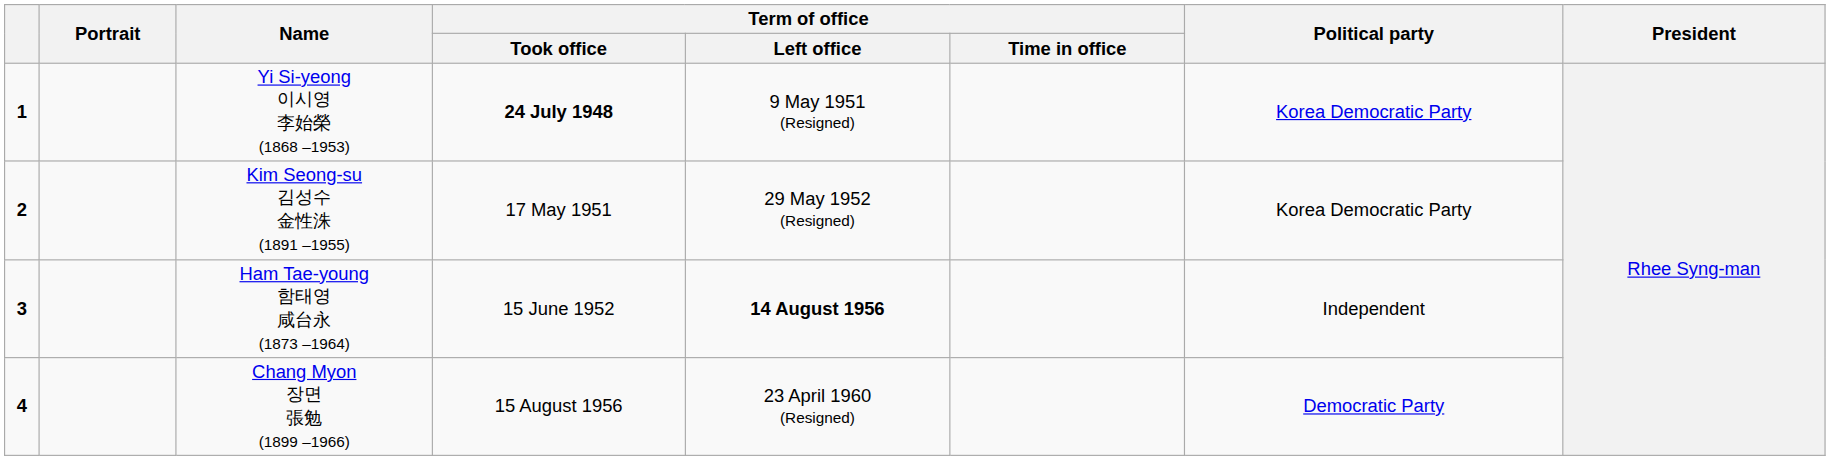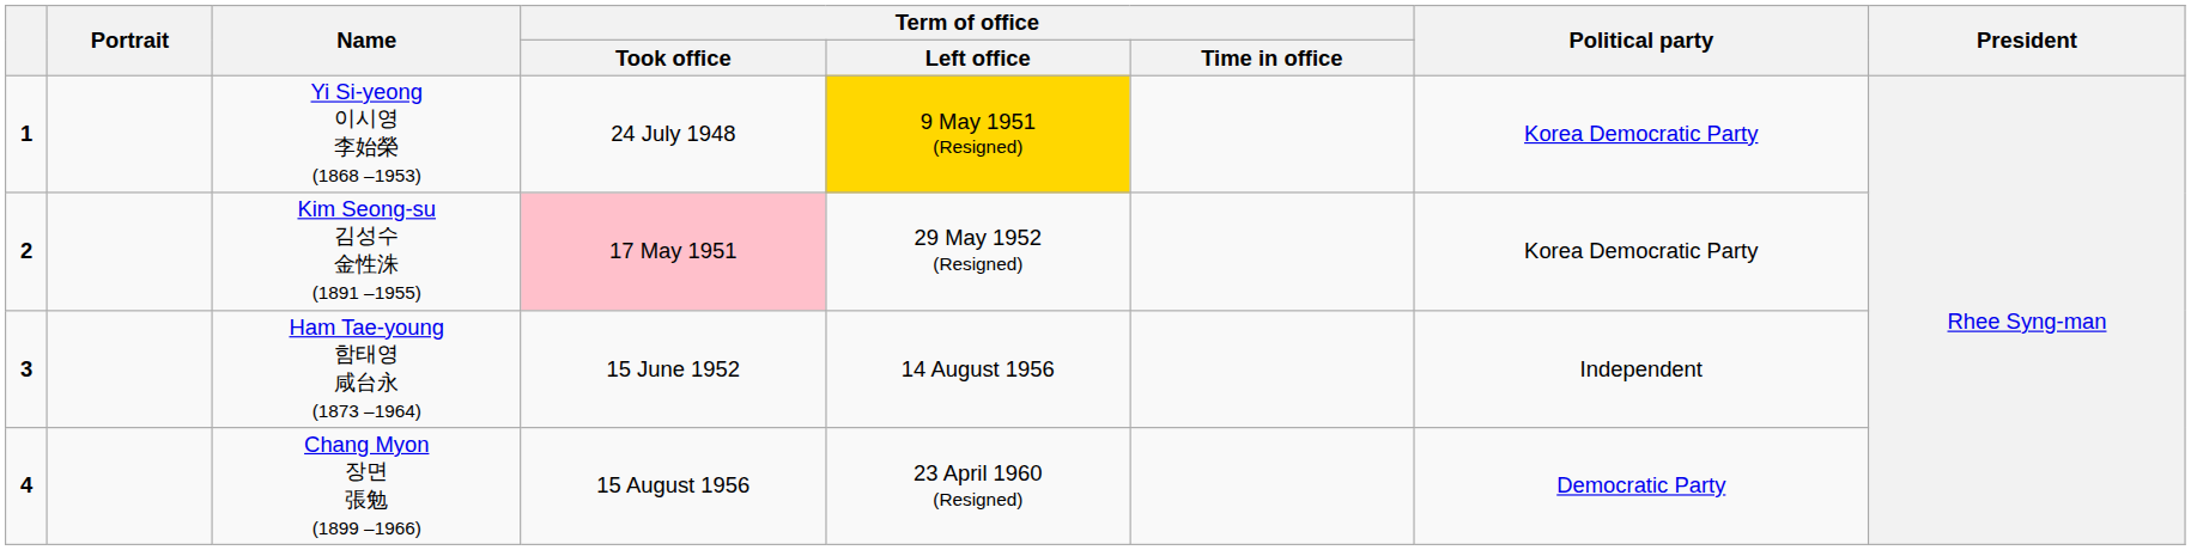Yi Si-yeong 이시영 李始榮 (1868 –1953) | Term of office / Took office: bold -> normal
Yi Si-yeong 이시영 李始榮 (1868 –1953) | Term of office / Left office: no background -> gold background
Kim Seong-su 김성수 金性洙 (1891 –1955) | Term of office / Took office: no background -> pink background
Ham Tae-young 함태영 咸台永 (1873 –1964) | Term of office / Left office: bold -> normal
